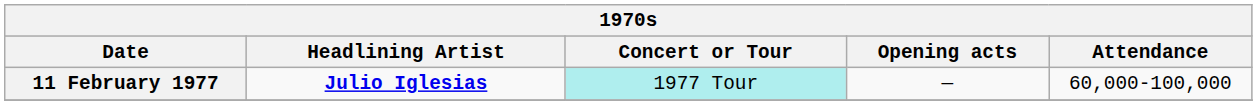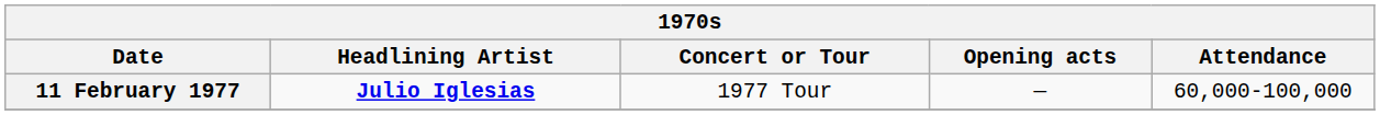11 February 1977 | Concert or Tour: paleturquoise background -> no background
